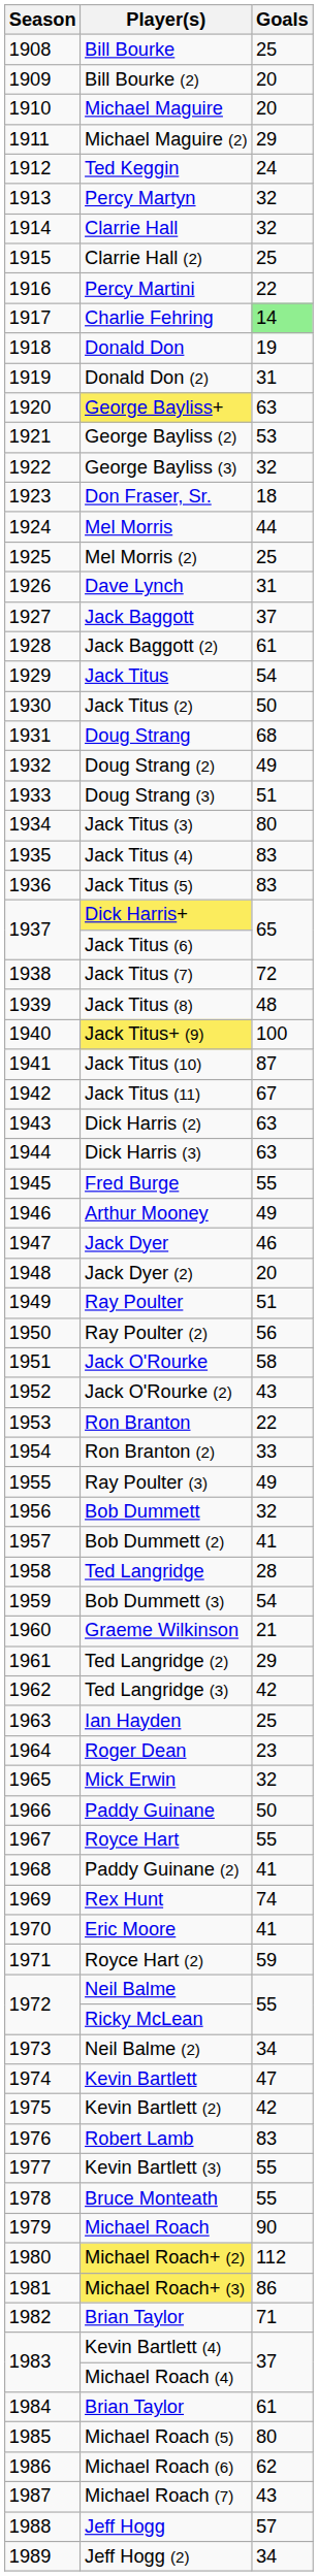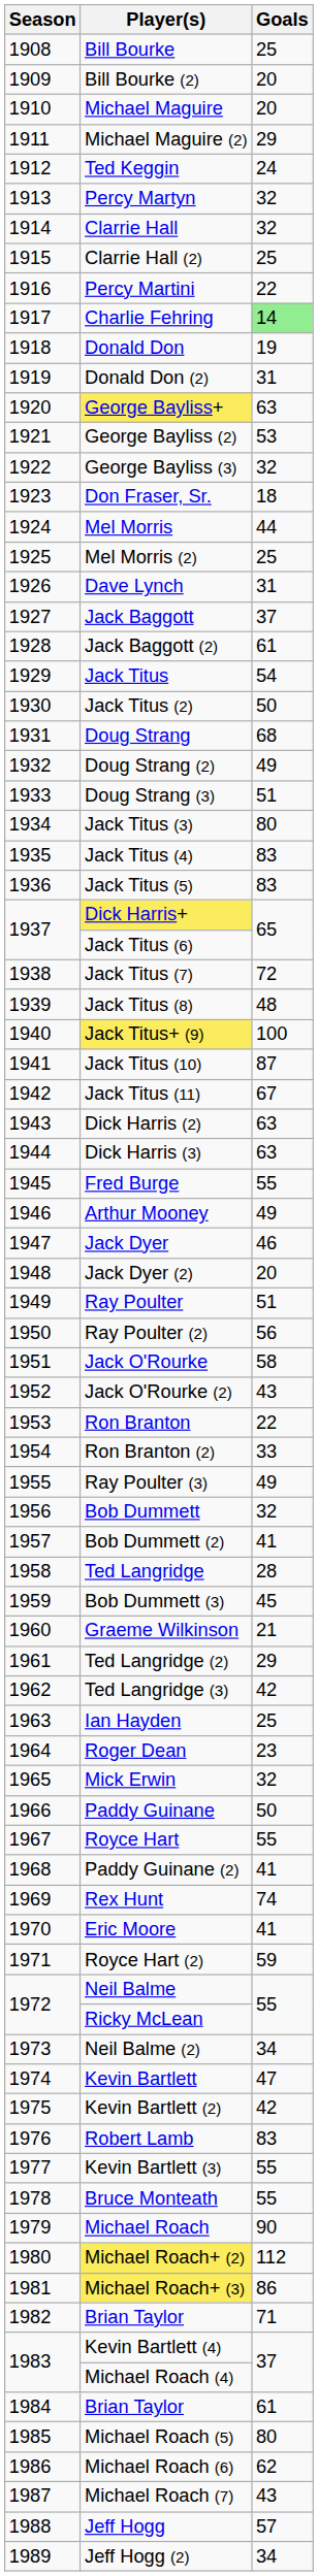Bob Dummett (3) | Goals: 54 -> 45
